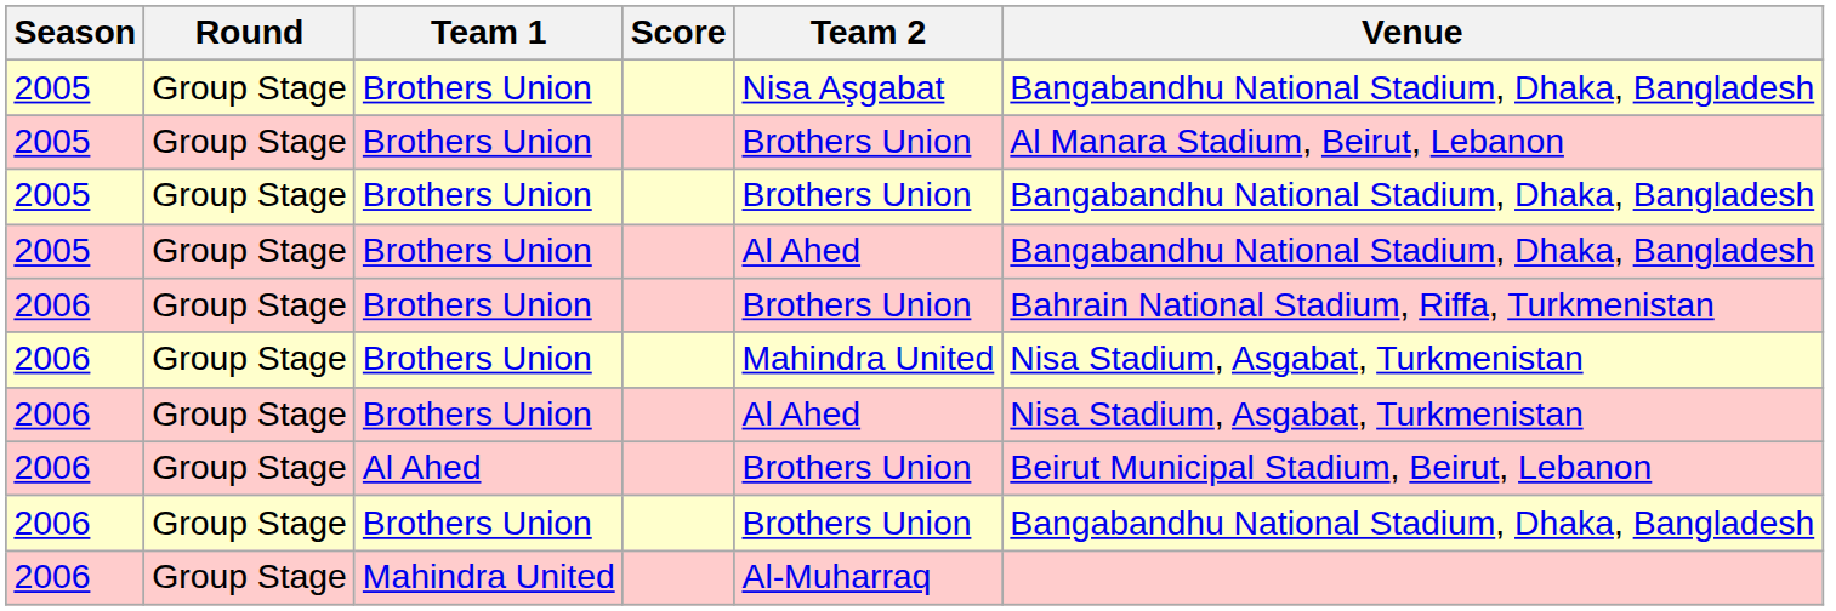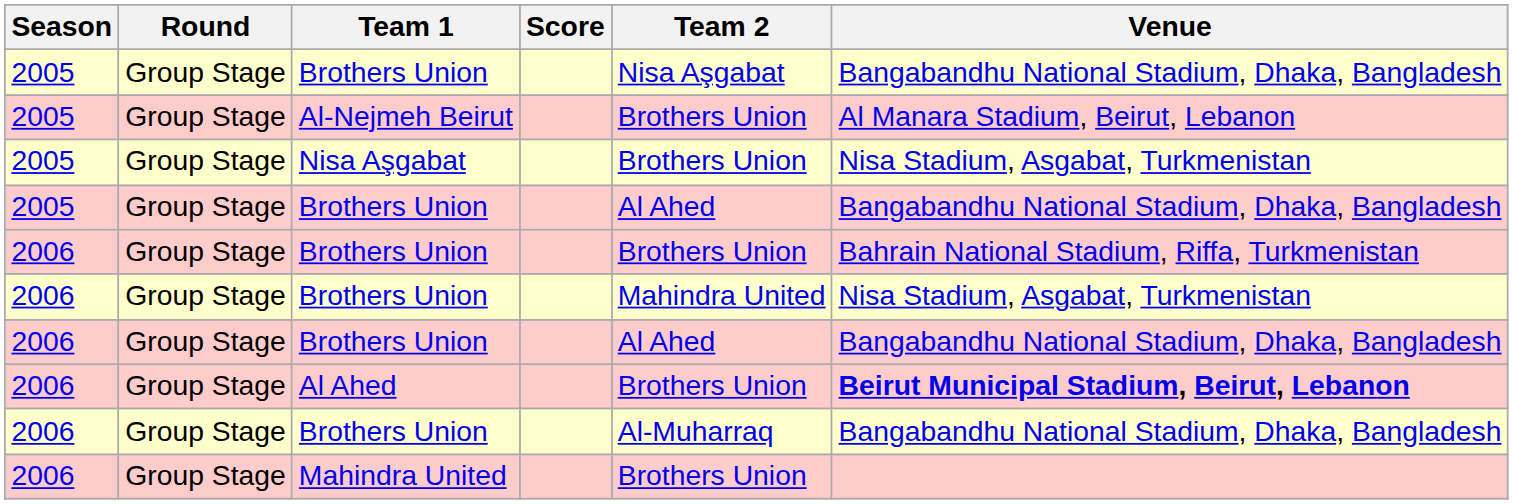row 3 | Team 1: Brothers Union -> Al-Nejmeh Beirut
row 4 | Team 1: Brothers Union -> Nisa Aşgabat
row 4 | Venue: Bangabandhu National Stadium, Dhaka, Bangladesh -> Nisa Stadium, Asgabat, Turkmenistan
row 8 | Venue: Nisa Stadium, Asgabat, Turkmenistan -> Bangabandhu National Stadium, Dhaka, Bangladesh
row 9 | Venue: normal -> bold
row 10 | Team 2: Brothers Union -> Al-Muharraq
row 11 | Team 2: Al-Muharraq -> Brothers Union
